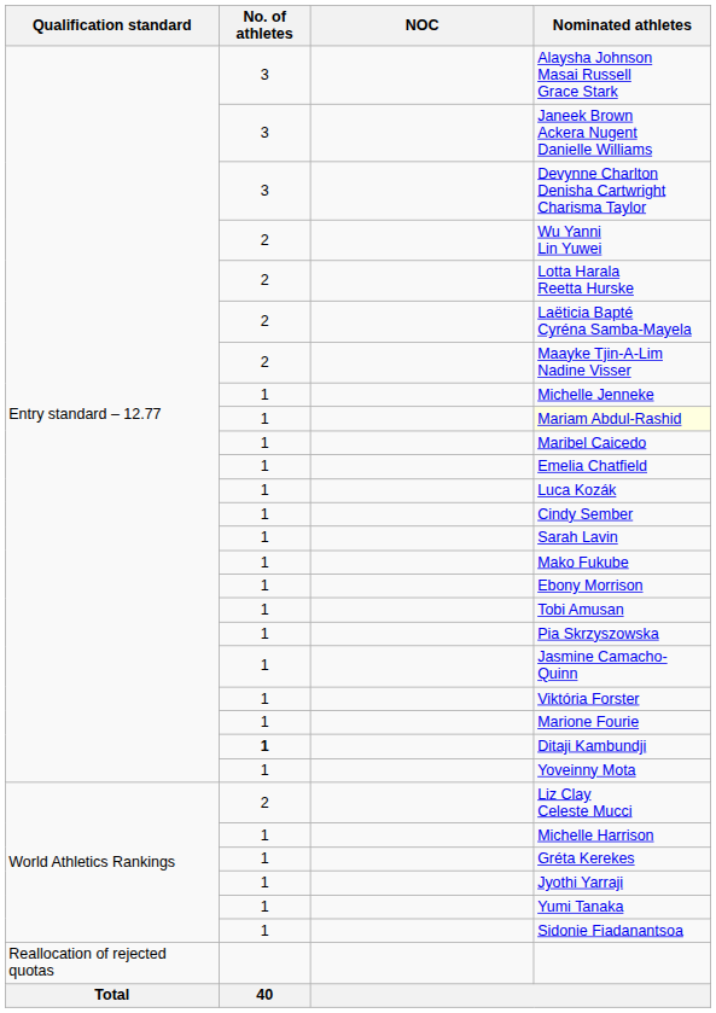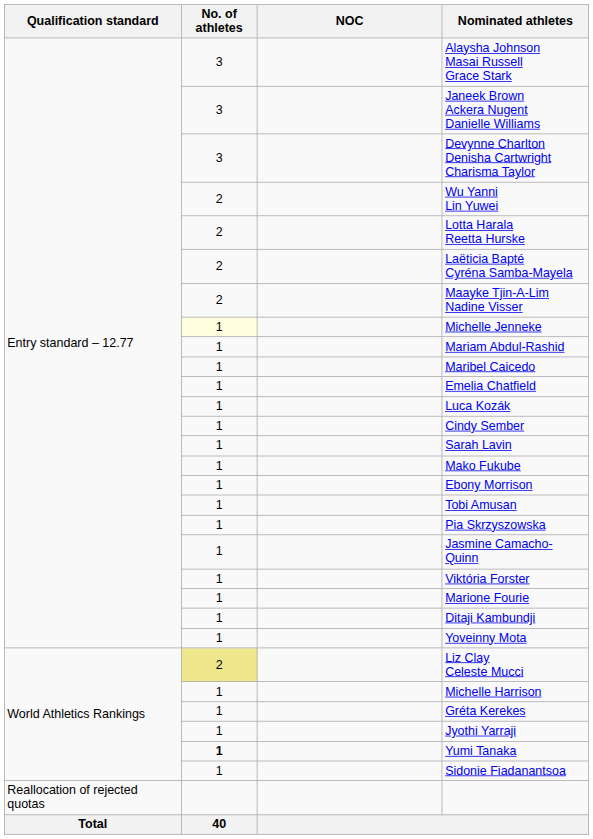Michelle Jenneke | No. of athletes: no background -> lightyellow background
Mariam Abdul-Rashid | Nominated athletes: lightyellow background -> no background
Ditaji Kambundji | No. of athletes: bold -> normal
Liz Clay Celeste Mucci | No. of athletes: no background -> khaki background
Yumi Tanaka | No. of athletes: normal -> bold
